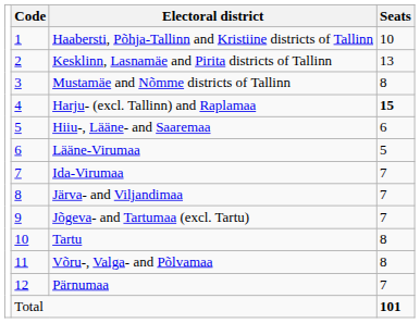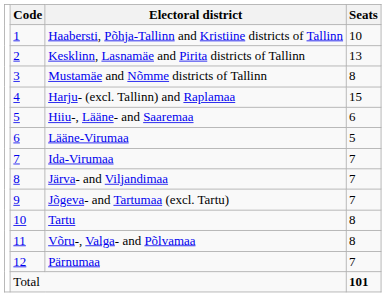Harju- (excl. Tallinn) and Raplamaa | Seats: bold -> normal
